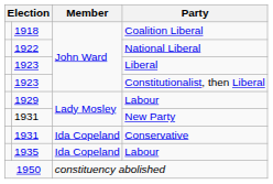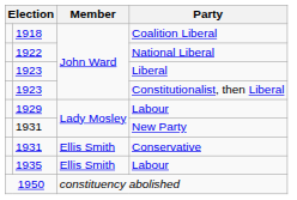Conservative | Member: Ida Copeland -> Ellis Smith
1935 / Labour | Member: Ida Copeland -> Ellis Smith
